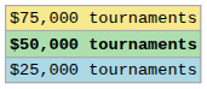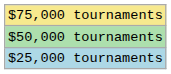row 2 | column 1: bold -> normal
